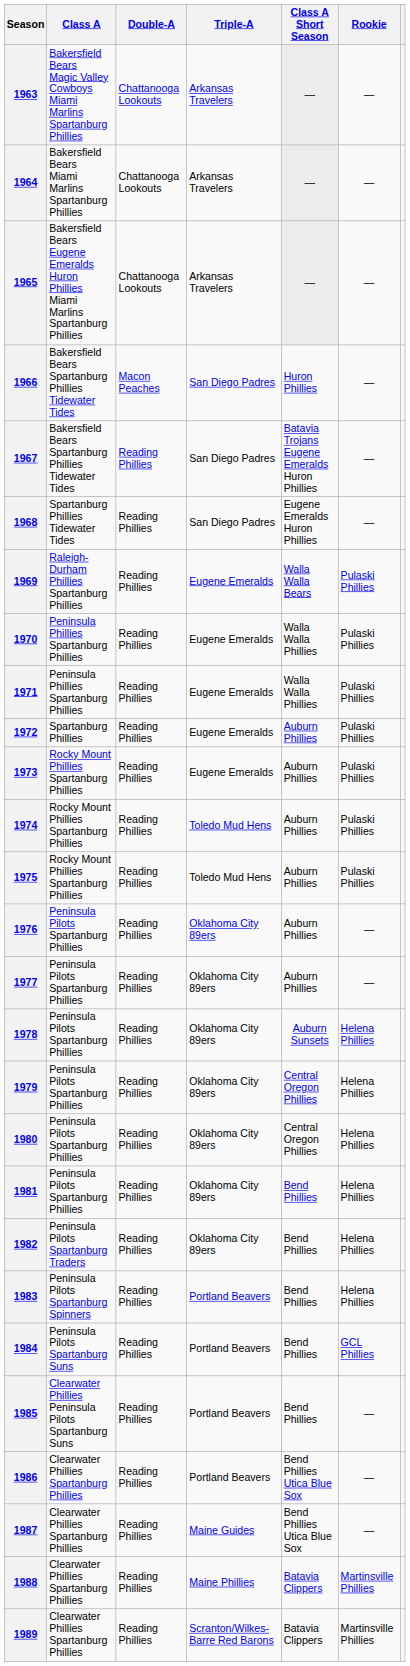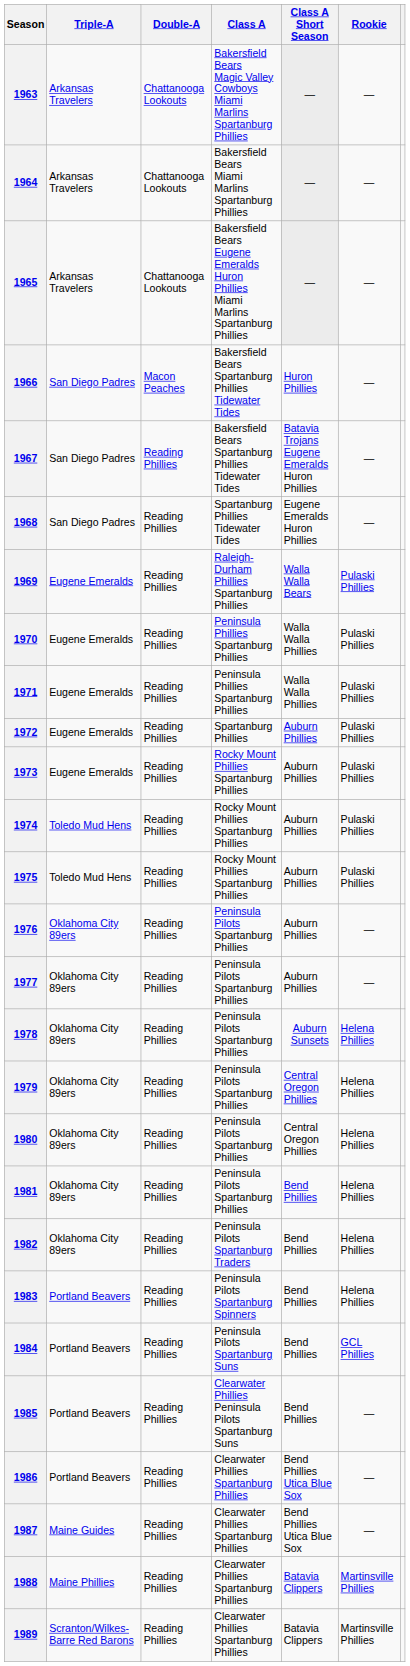columns swapped: Triple-A <-> Class A
